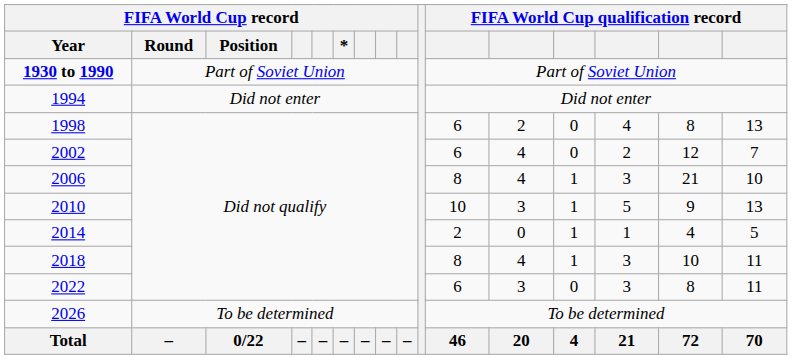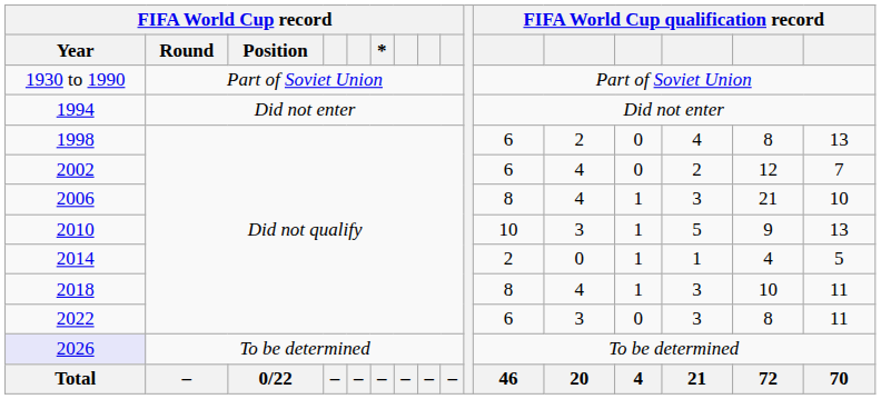1930 to 1990 | FIFA World Cup record / Year: bold -> normal
2026 | FIFA World Cup record / Year: no background -> lavender background
